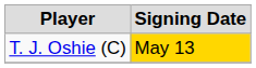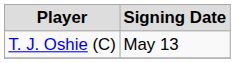T. J. Oshie (C) | Signing Date: gold background -> no background
